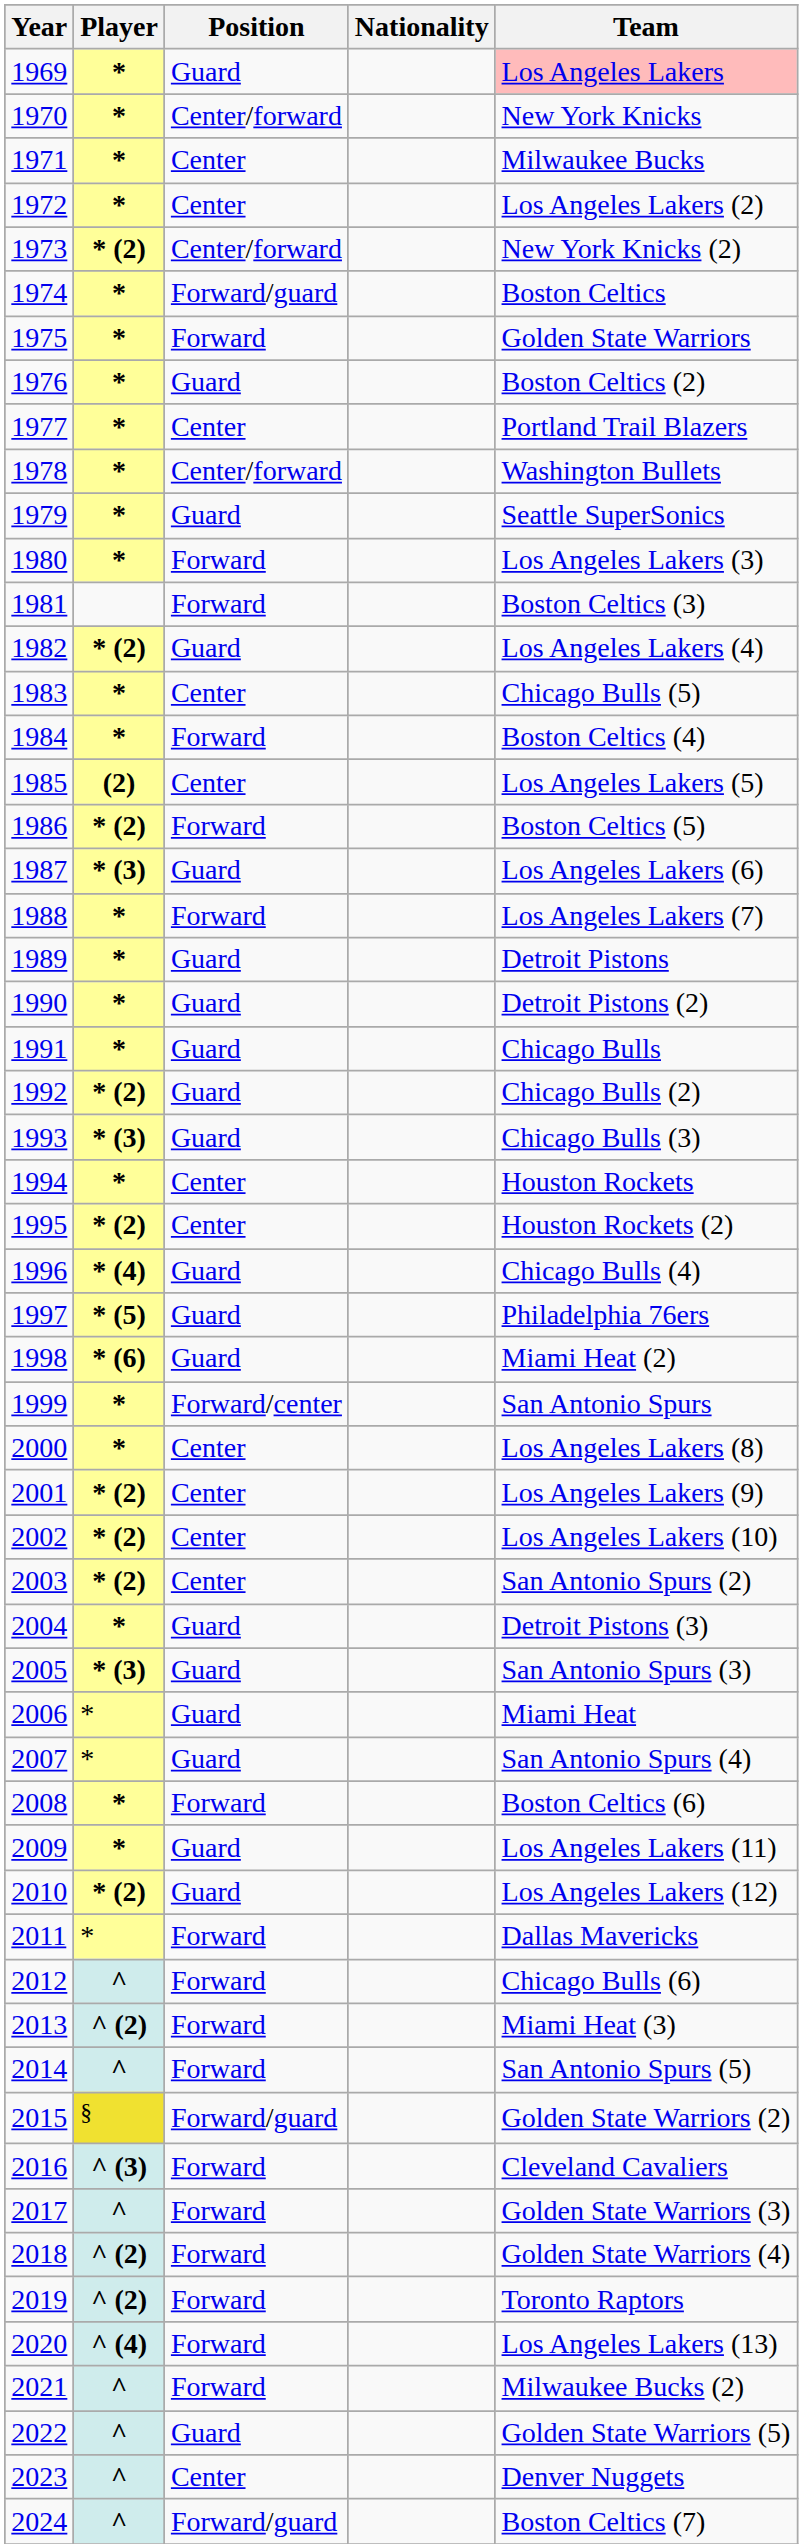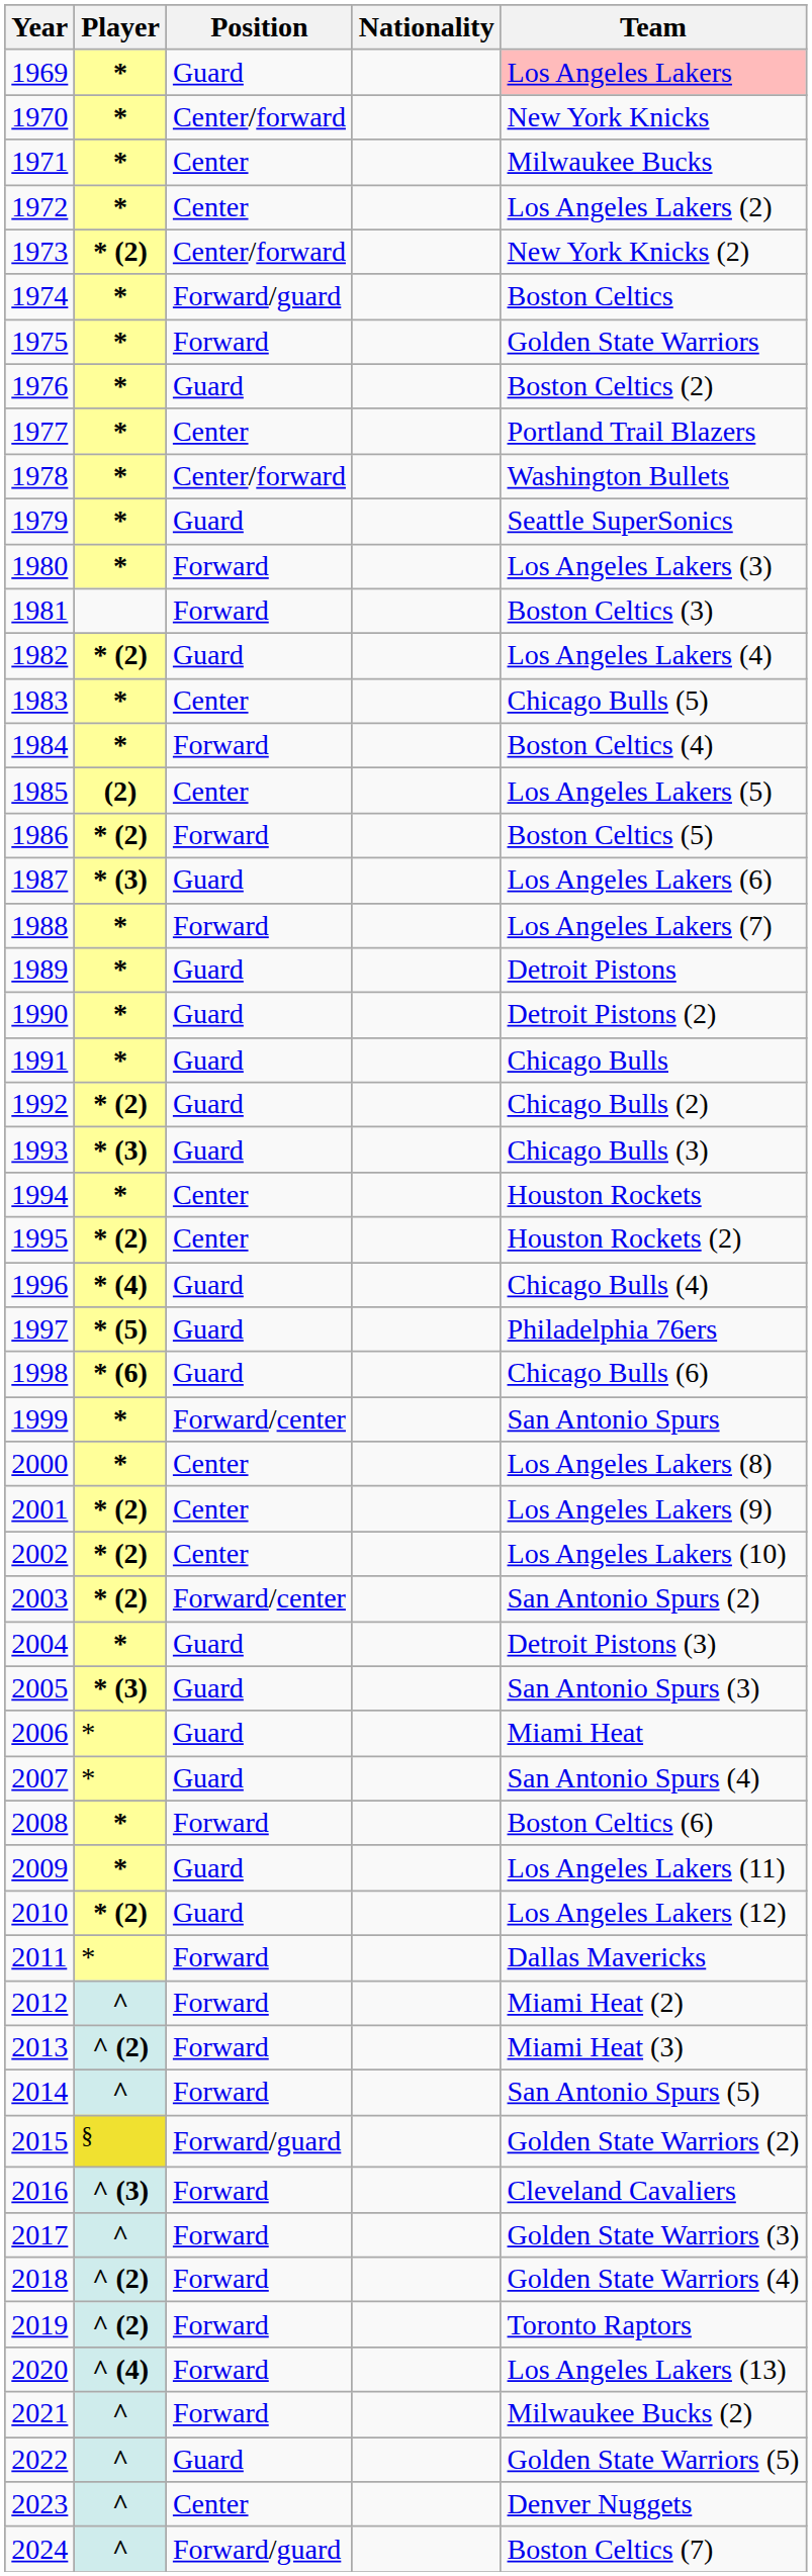1998 | Team: Miami Heat (2) -> Chicago Bulls (6)
2003 | Position: Center -> Forward/center
2012 | Team: Chicago Bulls (6) -> Miami Heat (2)
